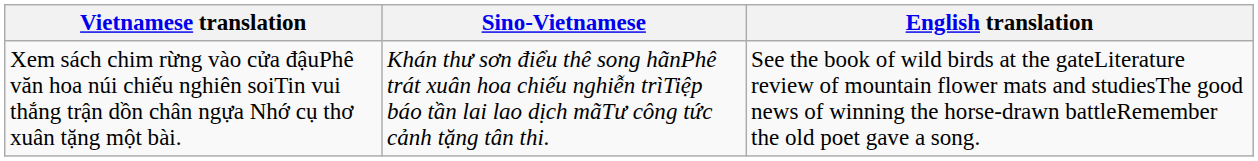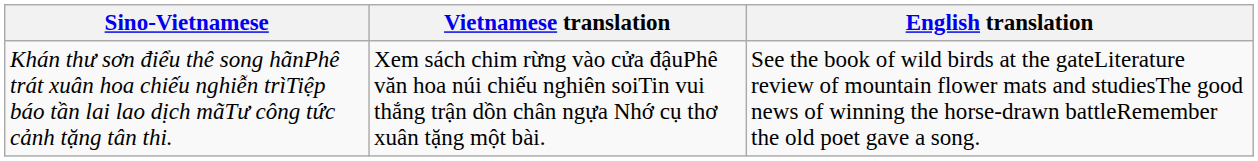columns swapped: Sino-Vietnamese <-> Vietnamese translation
